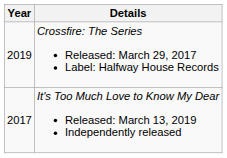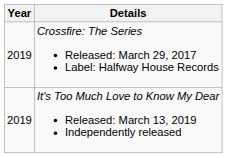row 3 | Year: 2017 -> 2019
